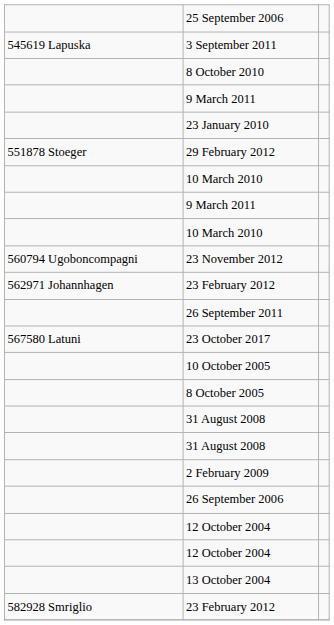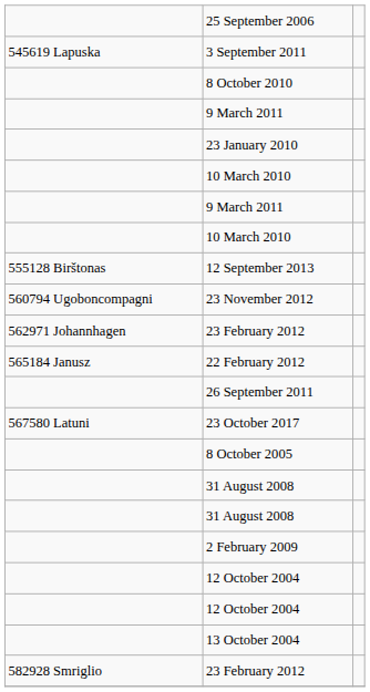- row: 551878 Stoeger | 29 February 2012
+ row: 555128 Birštonas | 12 September 2013
+ row: 565184 Janusz | 22 February 2012
- row: 10 October 2005
- row: 26 September 2006
